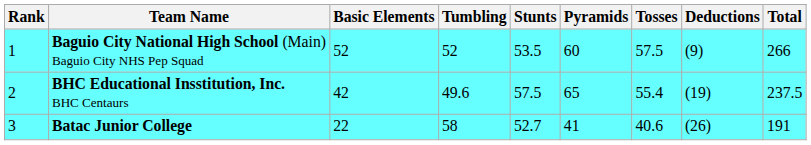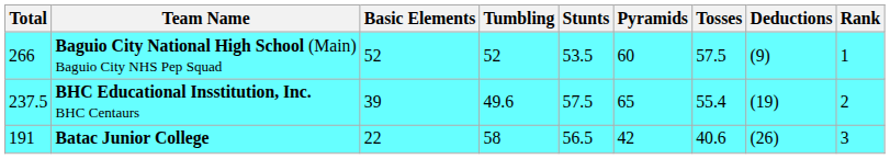columns swapped: Rank <-> Total
BHC Educational Insstitution, Inc. BHC Centaurs | Basic Elements: 42 -> 39
Batac Junior College | Stunts: 52.7 -> 56.5
Batac Junior College | Pyramids: 41 -> 42
